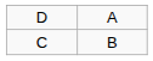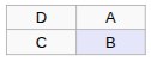C | column 2: no background -> lavender background
